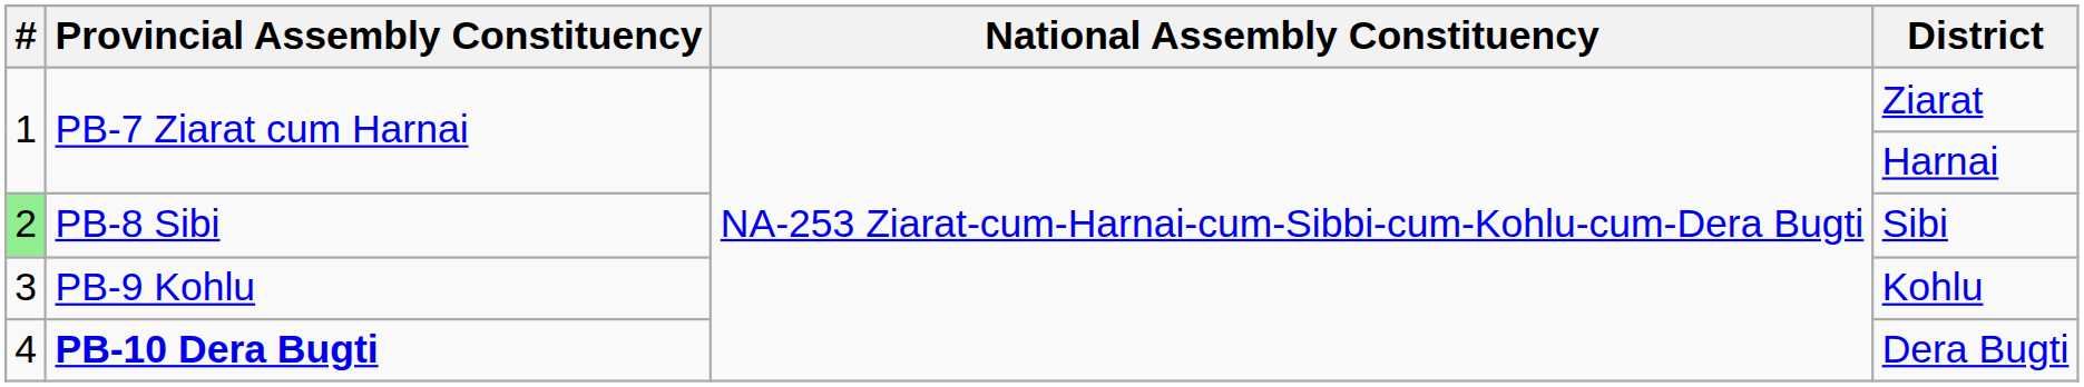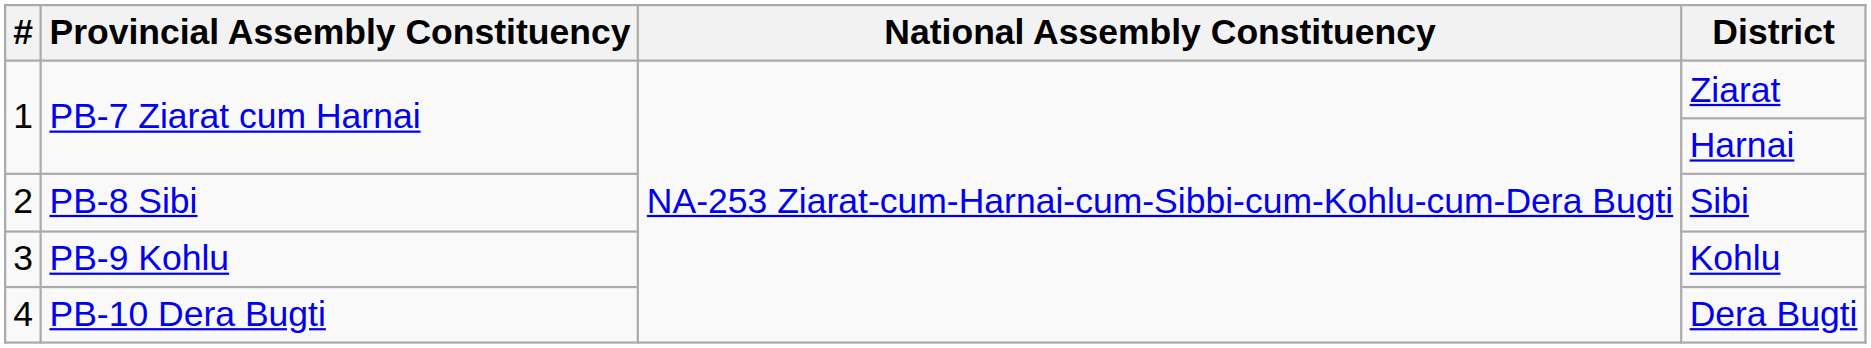Sibi | #: lightgreen background -> no background
Dera Bugti | Provincial Assembly Constituency: bold -> normal
